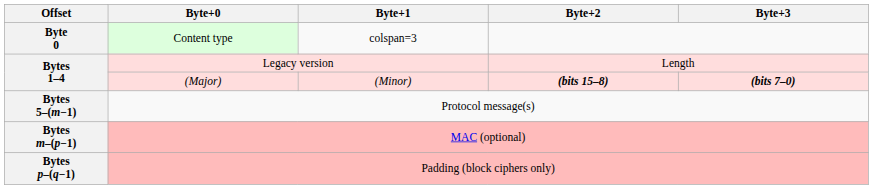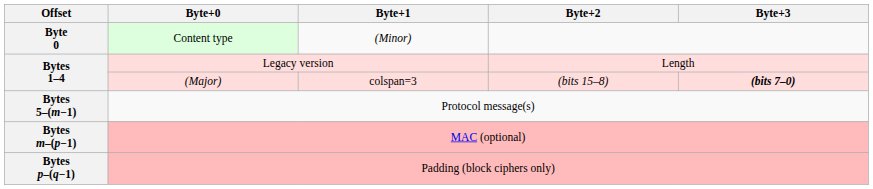Content type | Byte+1: colspan=3 -> (Minor)
(Major) | Byte+1: (Minor) -> colspan=3
(Major) | Byte+2: bold -> normal
